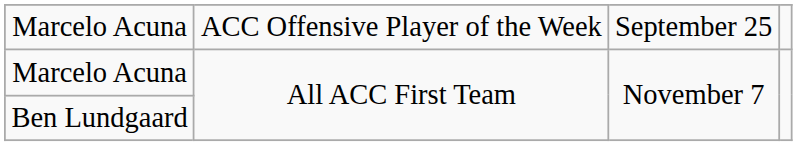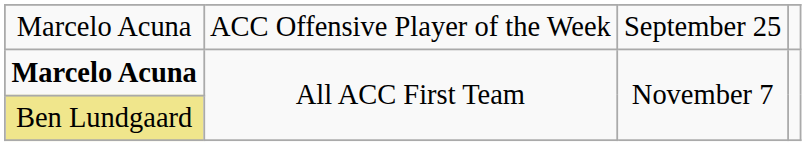row 2 | column 1: normal -> bold
row 3 | column 1: no background -> khaki background
